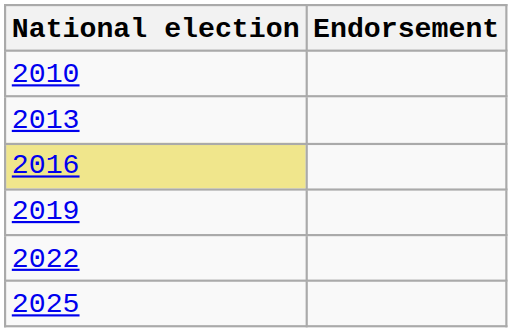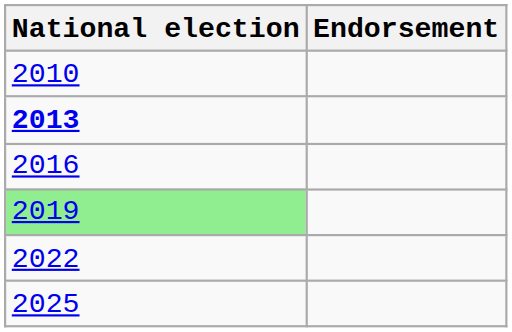2013 | National election: normal -> bold
2016 | National election: khaki background -> no background
2019 | National election: no background -> lightgreen background
